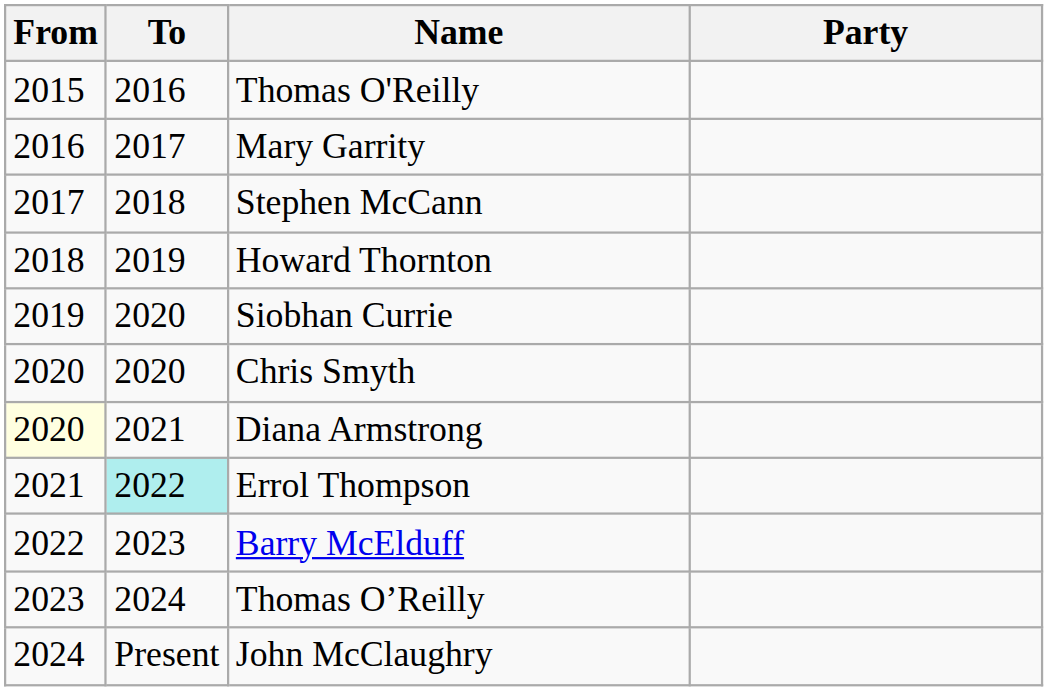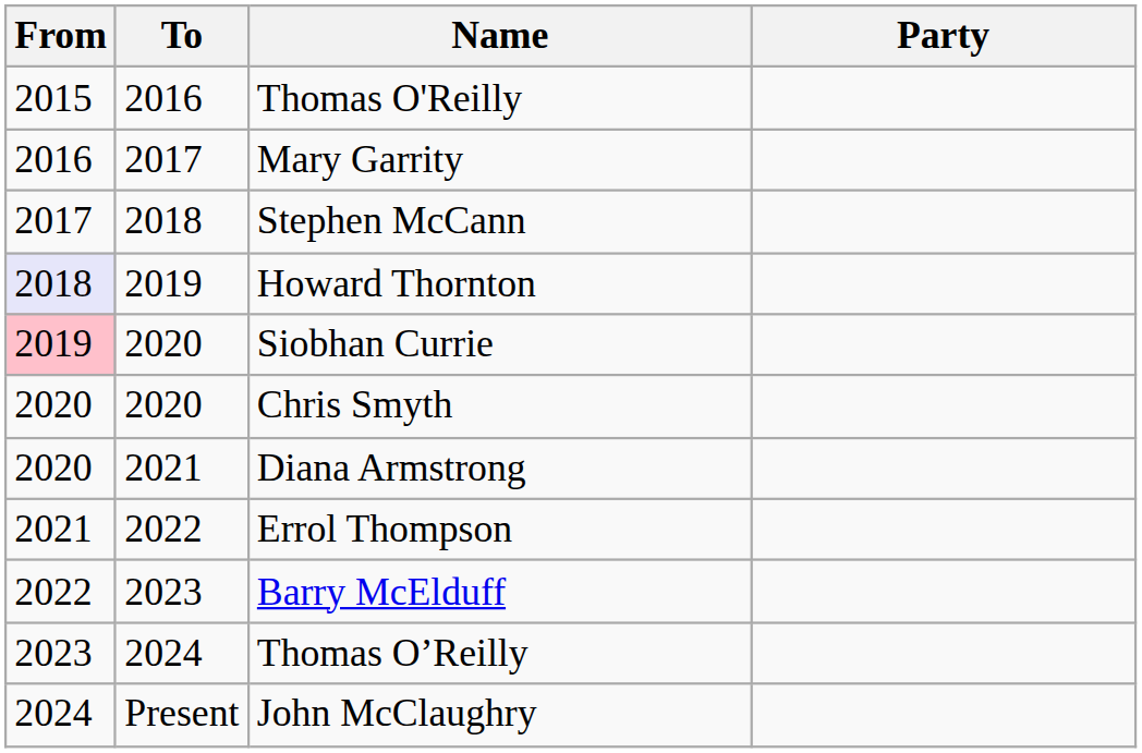Howard Thornton | From: no background -> lavender background
Siobhan Currie | From: no background -> pink background
Diana Armstrong | From: lightyellow background -> no background
Errol Thompson | To: paleturquoise background -> no background
